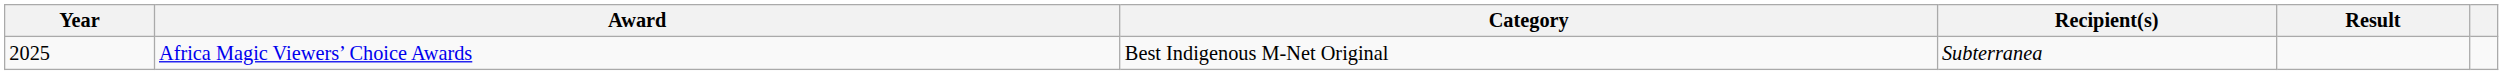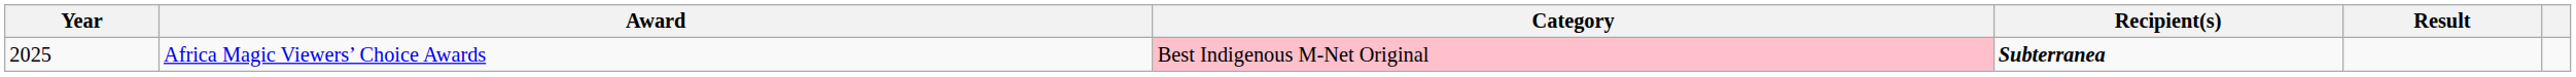Africa Magic Viewers’ Choice Awards | Category: no background -> pink background
Africa Magic Viewers’ Choice Awards | Recipient(s): normal -> bold
